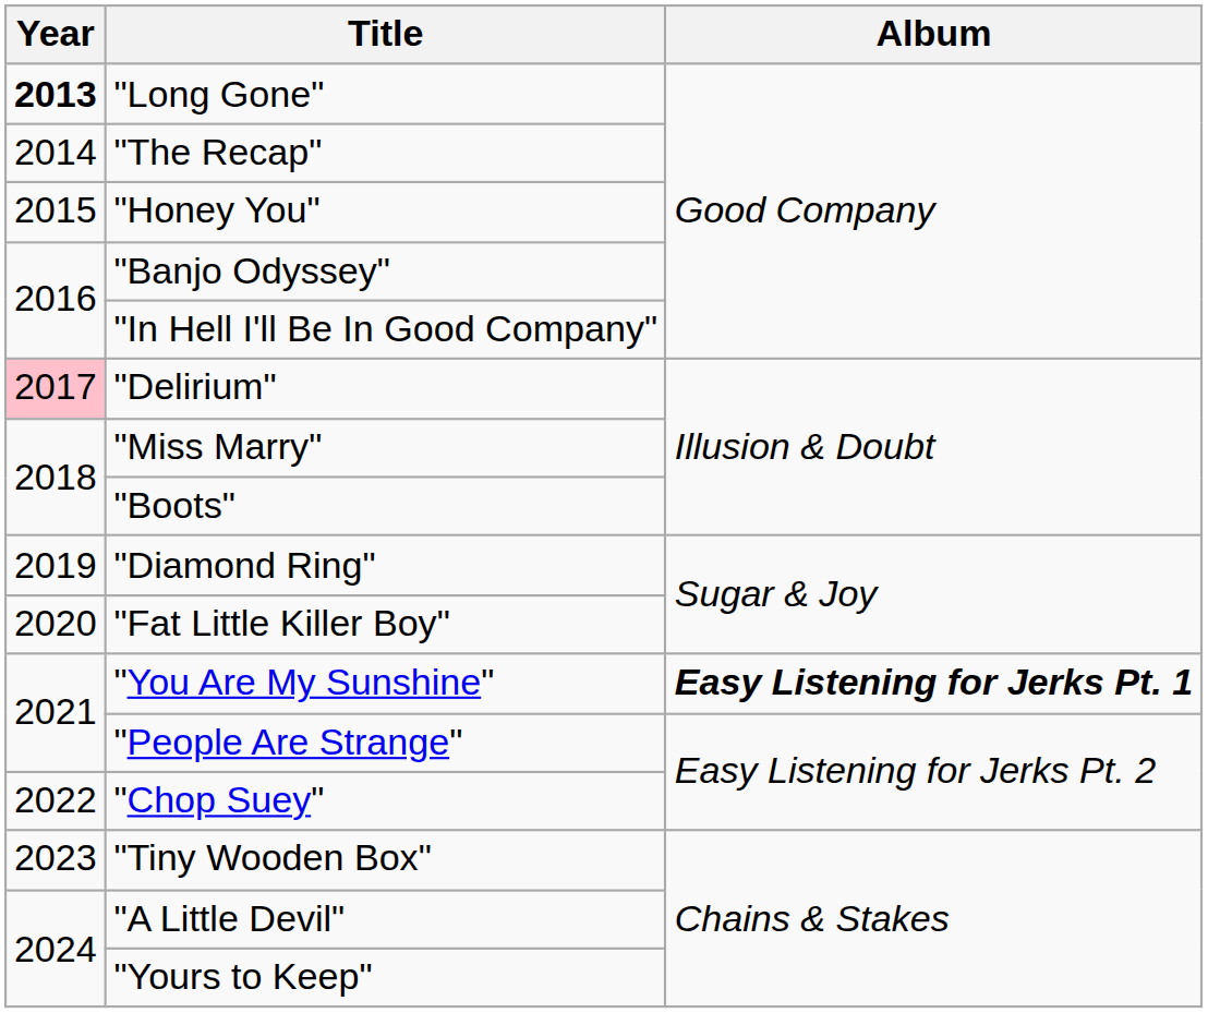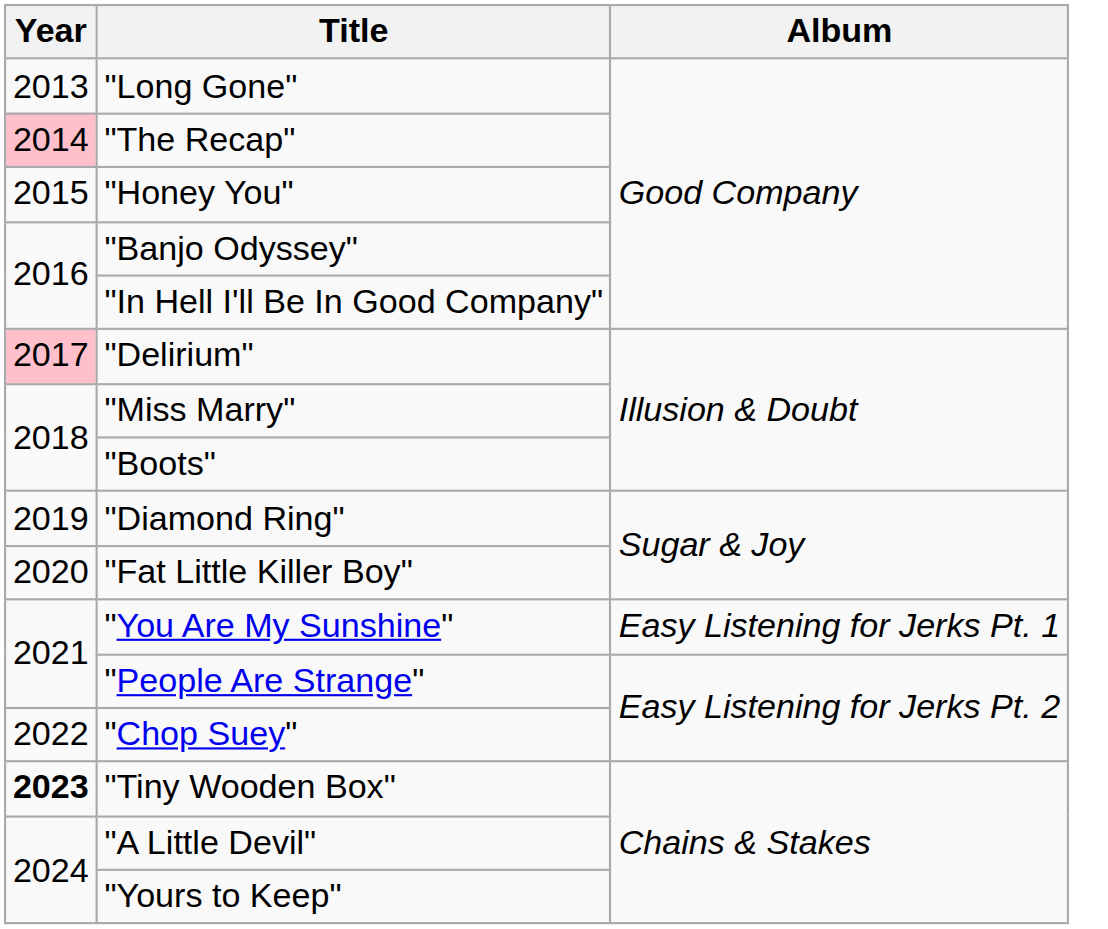"Long Gone" | Year: bold -> normal
"The Recap" | Year: no background -> pink background
"You Are My Sunshine" | Album: bold -> normal
"Tiny Wooden Box" | Year: normal -> bold
